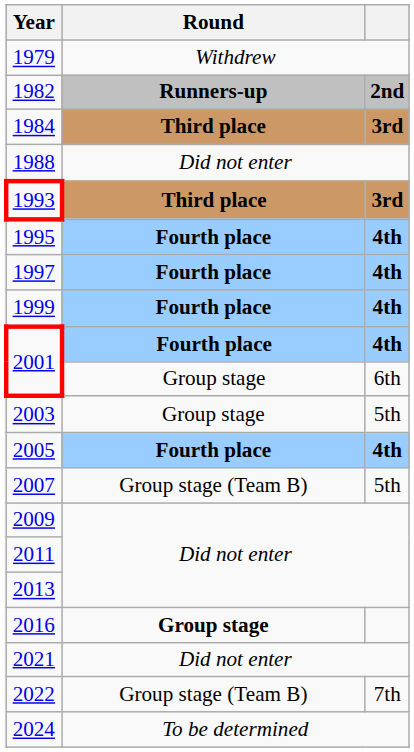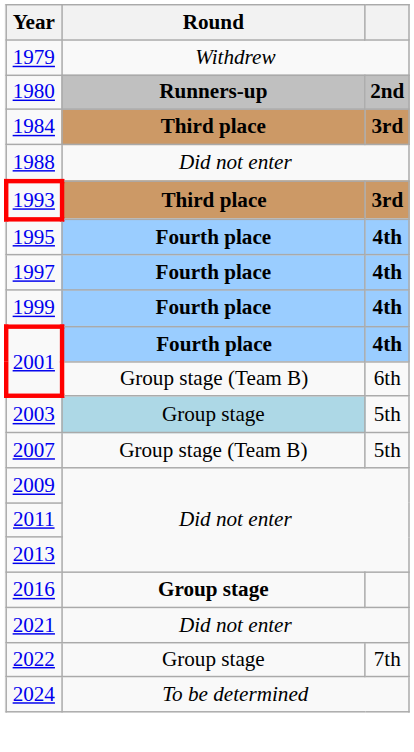+ row: 1980 | Runners-up | 2nd
- row: 1982 | Runners-up | 2nd
2001 / 6th | Round: Group stage -> Group stage (Team B)
2003 | Round: no background -> lightblue background
- row: 2005 | Fourth place | 4th
2022 | Round: Group stage (Team B) -> Group stage
